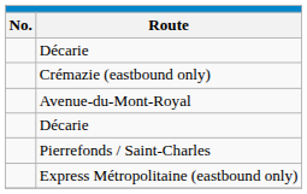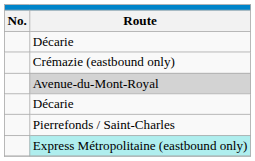Avenue-du-Mont-Royal | Route: no background -> lightgrey background
Express Métropolitaine (eastbound only) | Route: no background -> paleturquoise background
